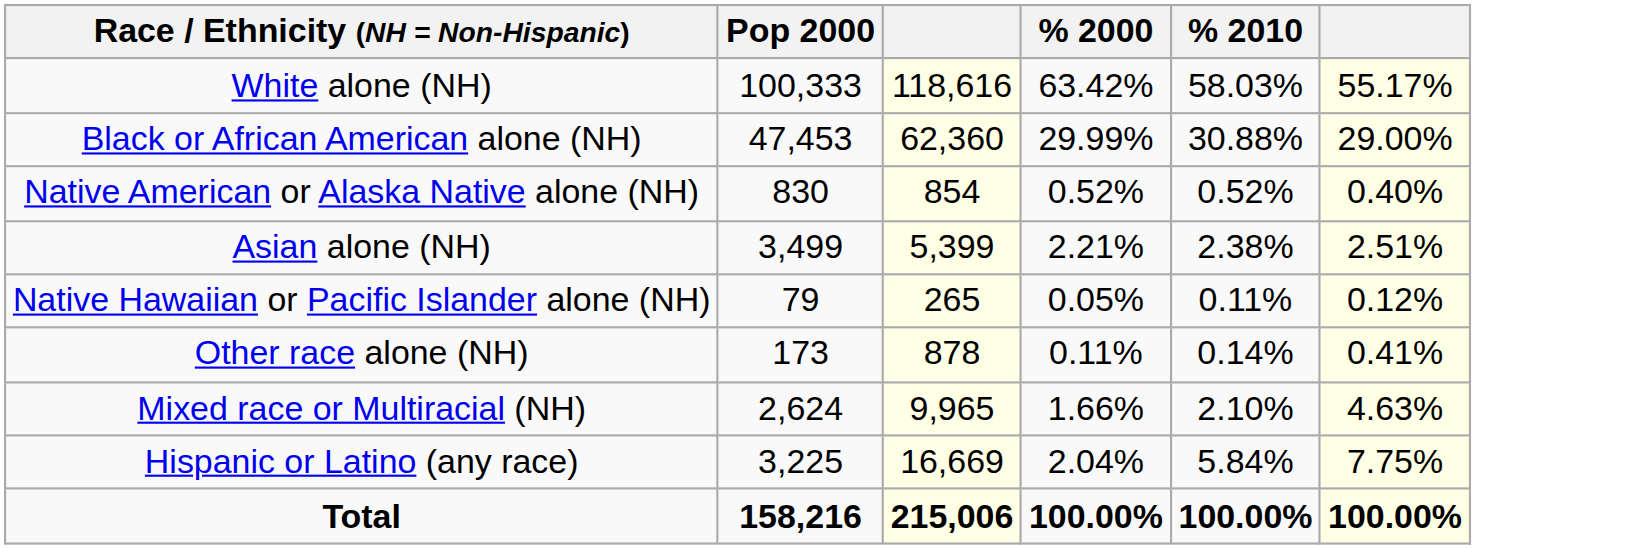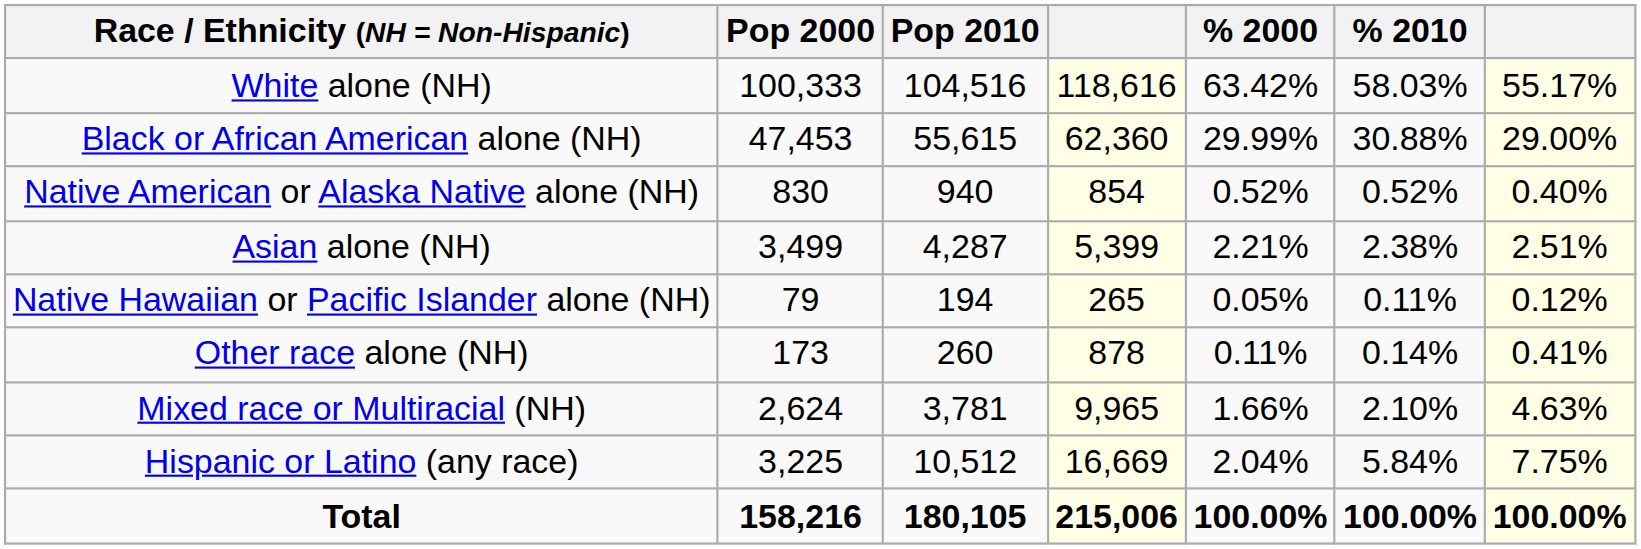+ column: Pop 2010 | 104,516 | 55,615 | 940 | 4,287 | 194 | 260 | 3,781 | 10,512 | 180,105
